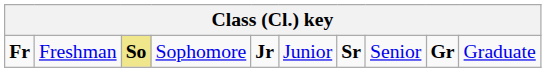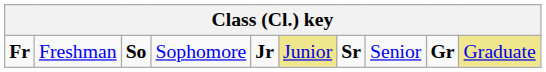Fr | column 3: khaki background -> no background
Fr | column 6: no background -> khaki background
Fr | column 10: no background -> khaki background
